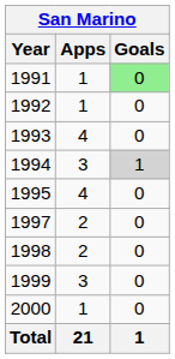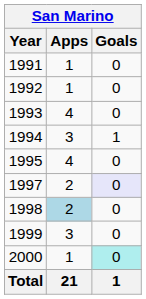1991 | Goals: lightgreen background -> no background
1994 | Goals: lightgrey background -> no background
1997 | Goals: no background -> lavender background
1998 | Apps: no background -> lightblue background
2000 | Goals: no background -> paleturquoise background
